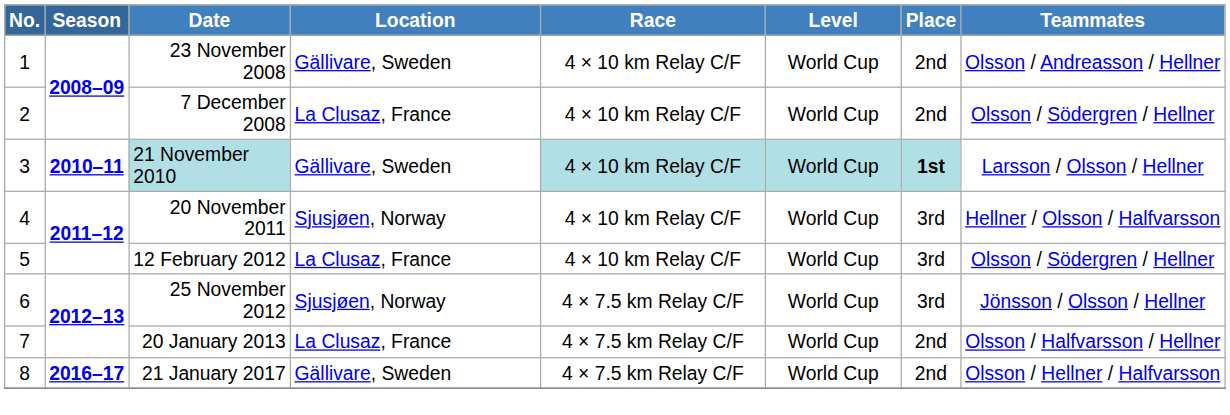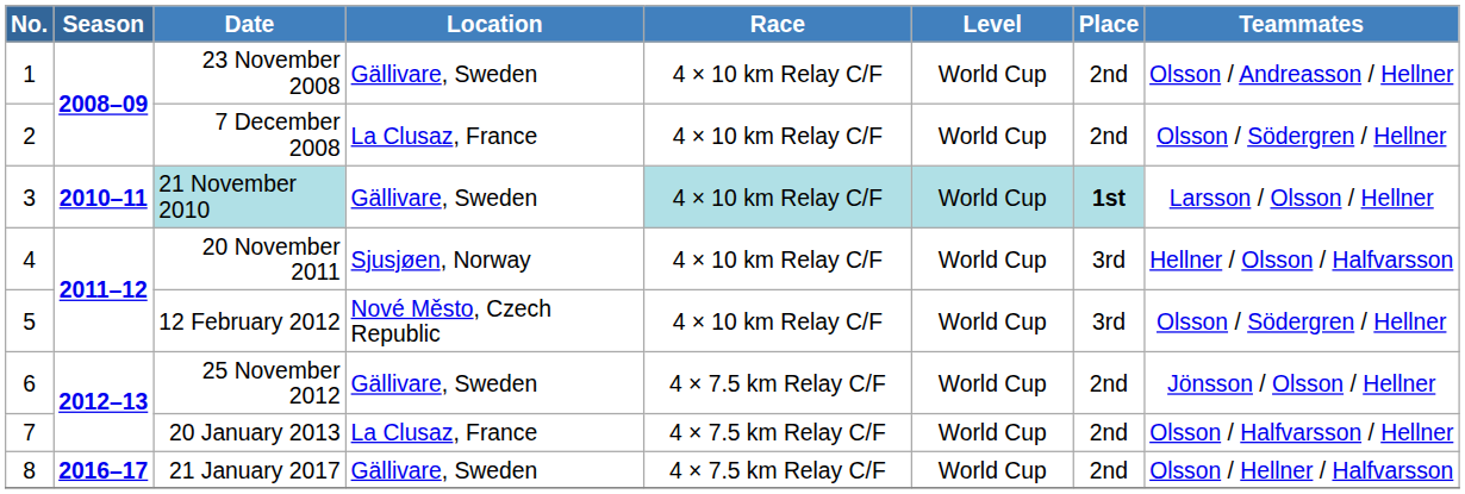12 February 2012 | Location: La Clusaz, France -> Nové Město, Czech Republic
25 November 2012 | Location: Sjusjøen, Norway -> Gällivare, Sweden
25 November 2012 | Place: 3rd -> 2nd
